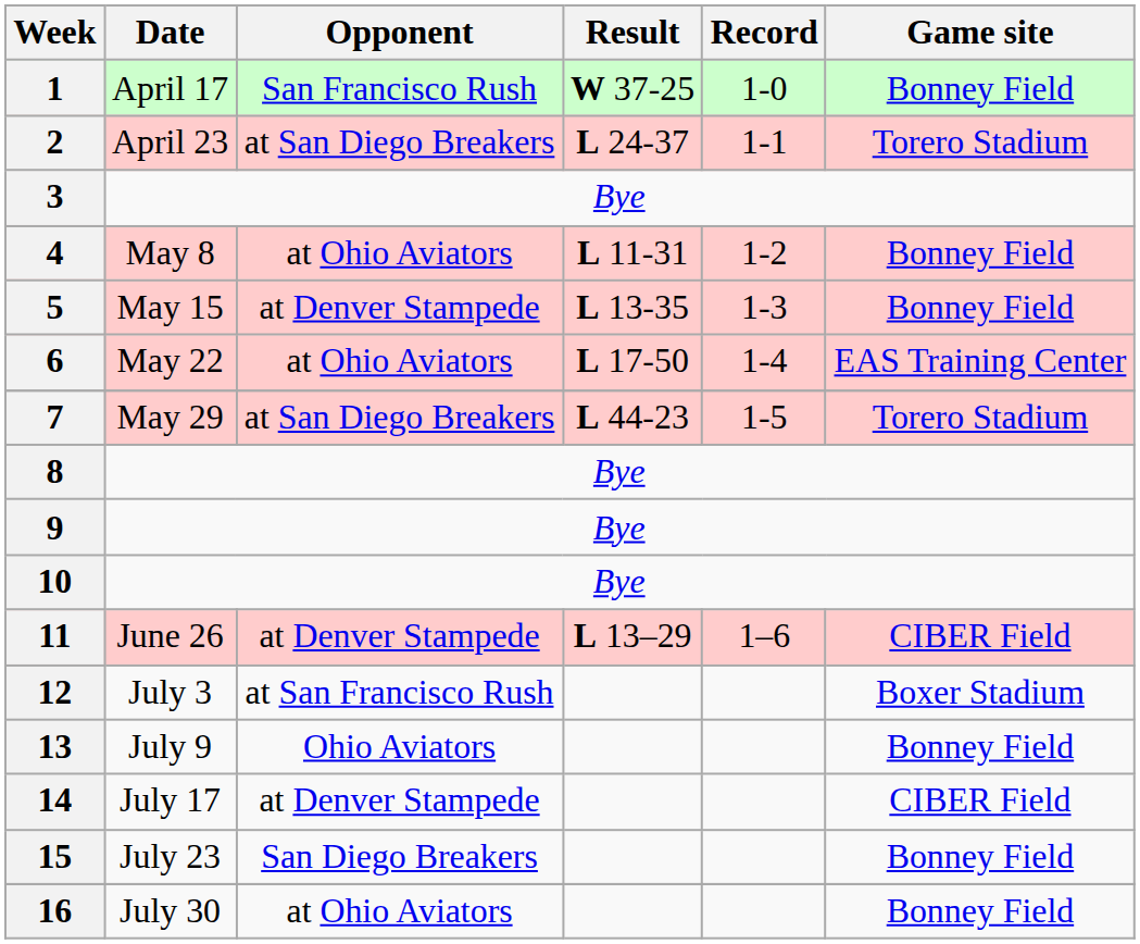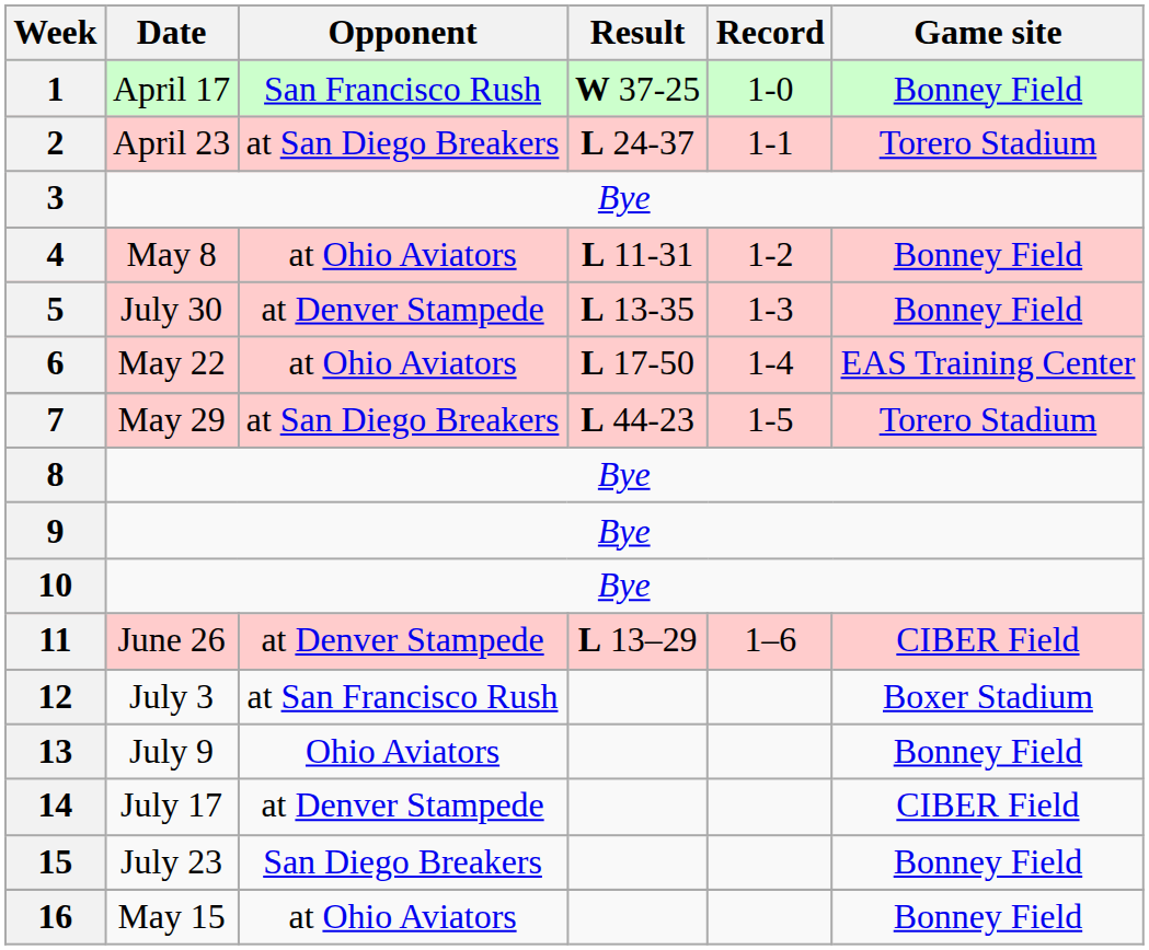5 | Date: May 15 -> July 30
16 | Date: July 30 -> May 15
